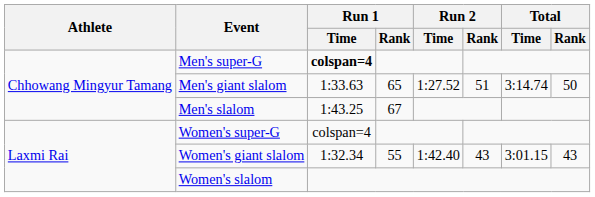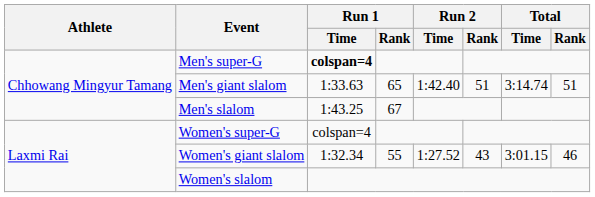Men's giant slalom | Run 2 / Time: 1:27.52 -> 1:42.40
Men's giant slalom | Total / Rank: 50 -> 51
Women's giant slalom | Run 2 / Time: 1:42.40 -> 1:27.52
Women's giant slalom | Total / Rank: 43 -> 46
